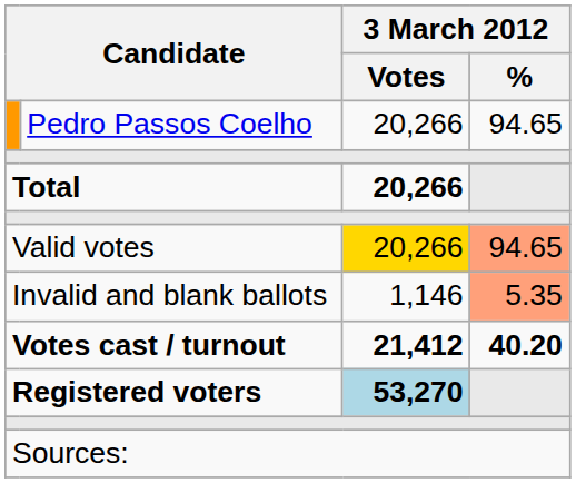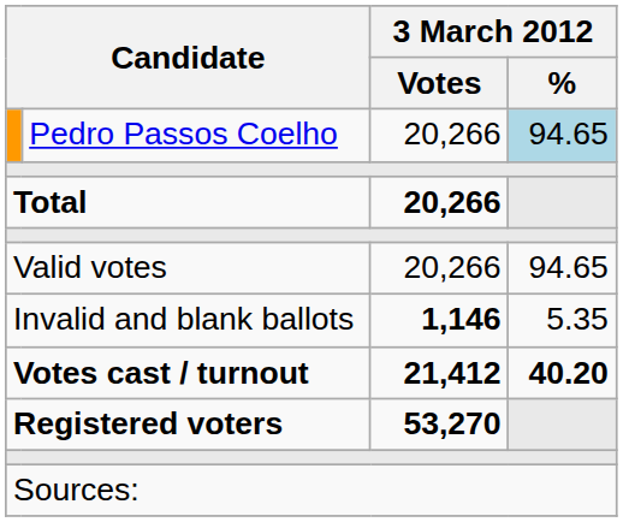Pedro Passos Coelho | 3 March 2012 / %: no background -> lightblue background
Valid votes | 3 March 2012 / Votes: gold background -> no background
Valid votes | 3 March 2012 / %: lightsalmon background -> no background
Invalid and blank ballots | 3 March 2012 / Votes: normal -> bold
Invalid and blank ballots | 3 March 2012 / %: lightsalmon background -> no background
Registered voters | 3 March 2012 / Votes: lightblue background -> no background
